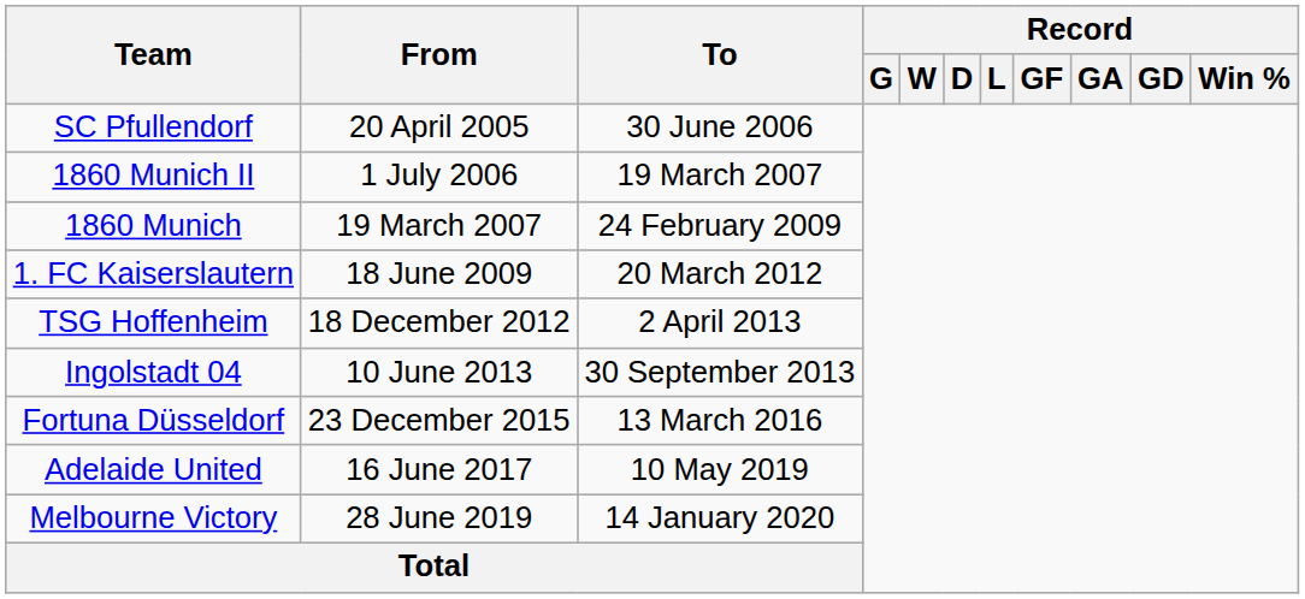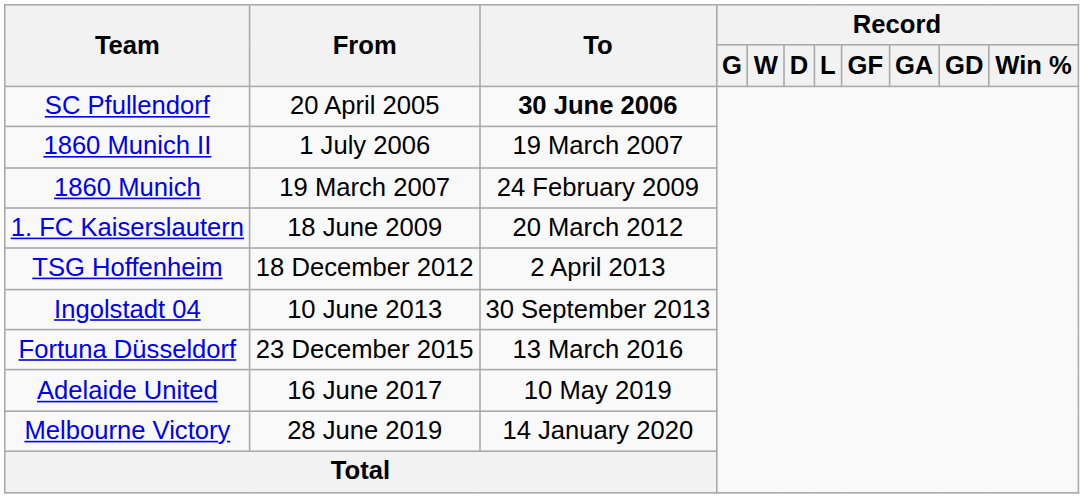SC Pfullendorf | To: normal -> bold
